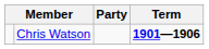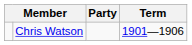Chris Watson | Term: bold -> normal
